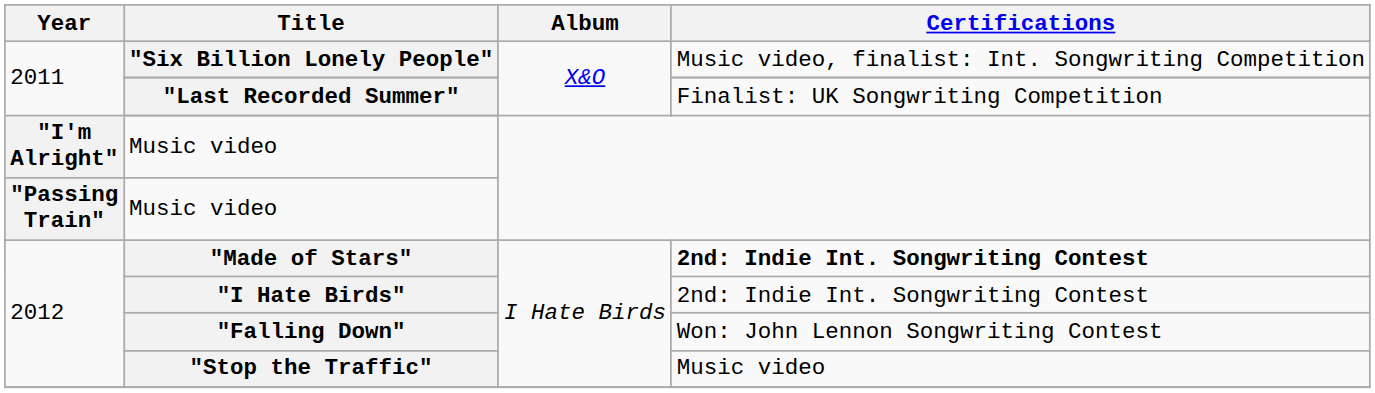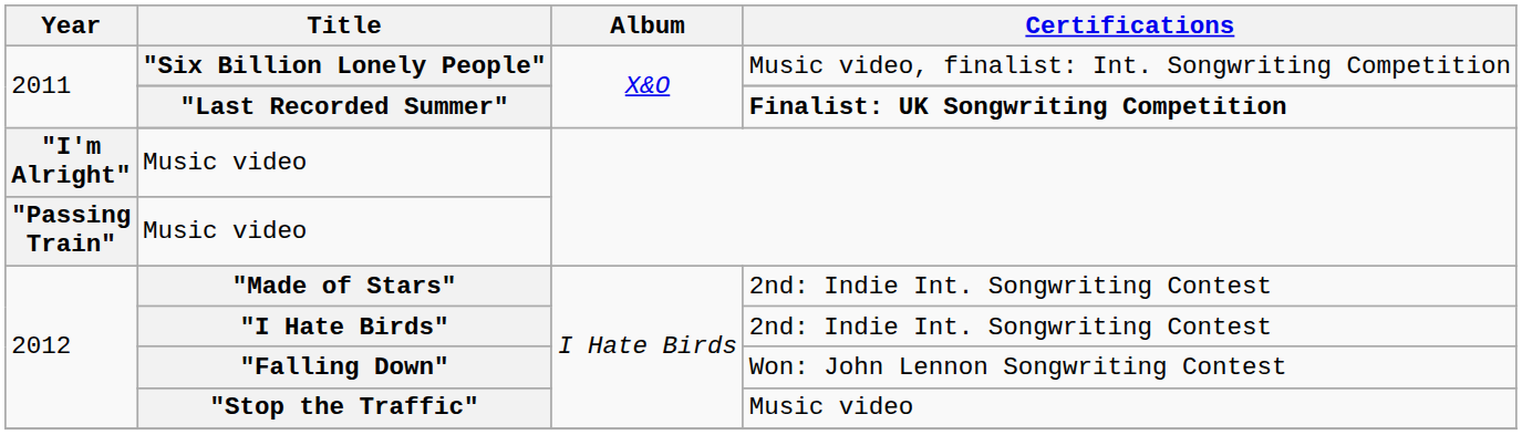"Last Recorded Summer" | Certifications: normal -> bold
"Made of Stars" | Certifications: bold -> normal
